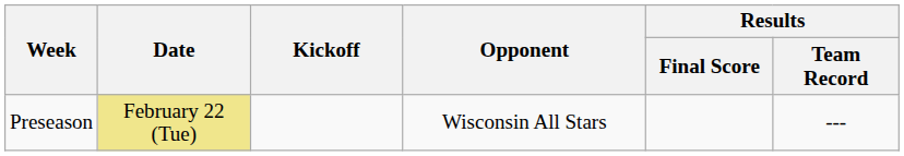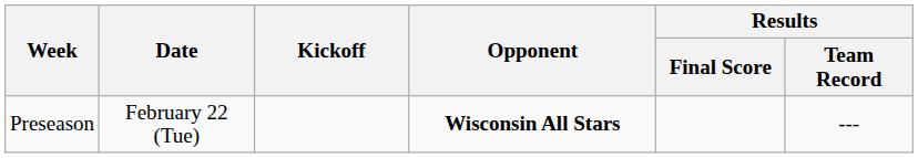Preseason | Date: khaki background -> no background
Preseason | Opponent: normal -> bold
